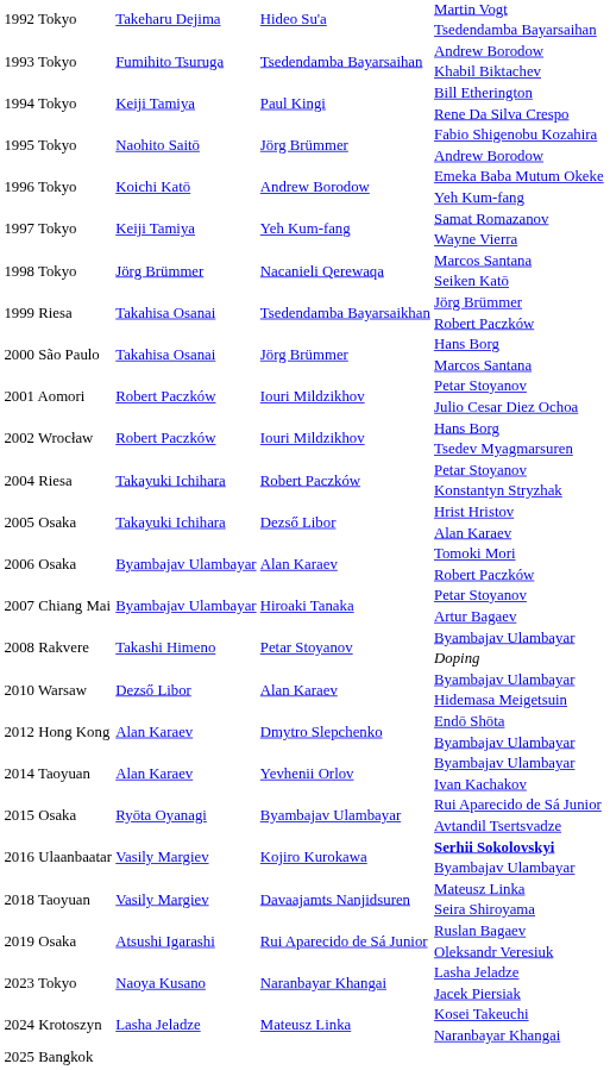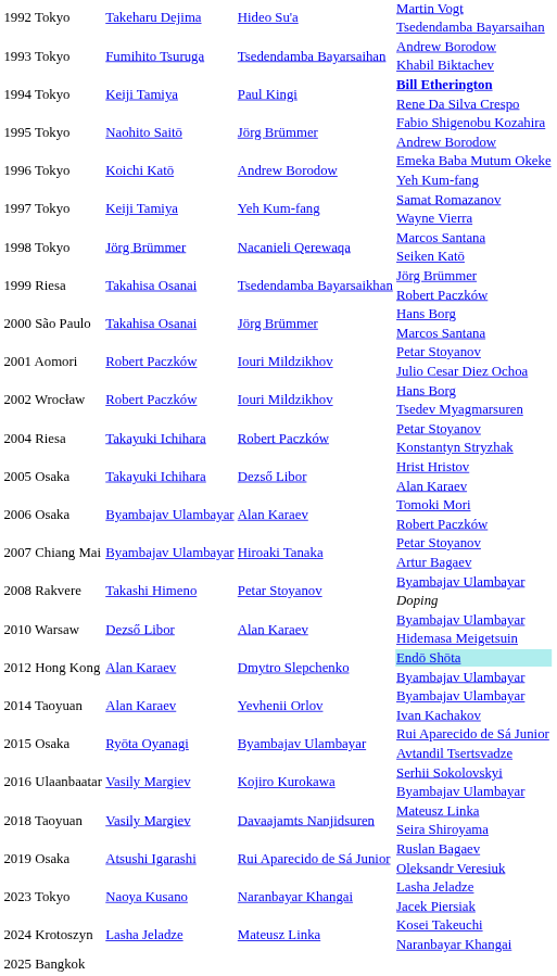Bill Etherington | column 4: normal -> bold
Endō Shōta | column 4: no background -> paleturquoise background
Serhii Sokolovskyi | column 4: bold -> normal
